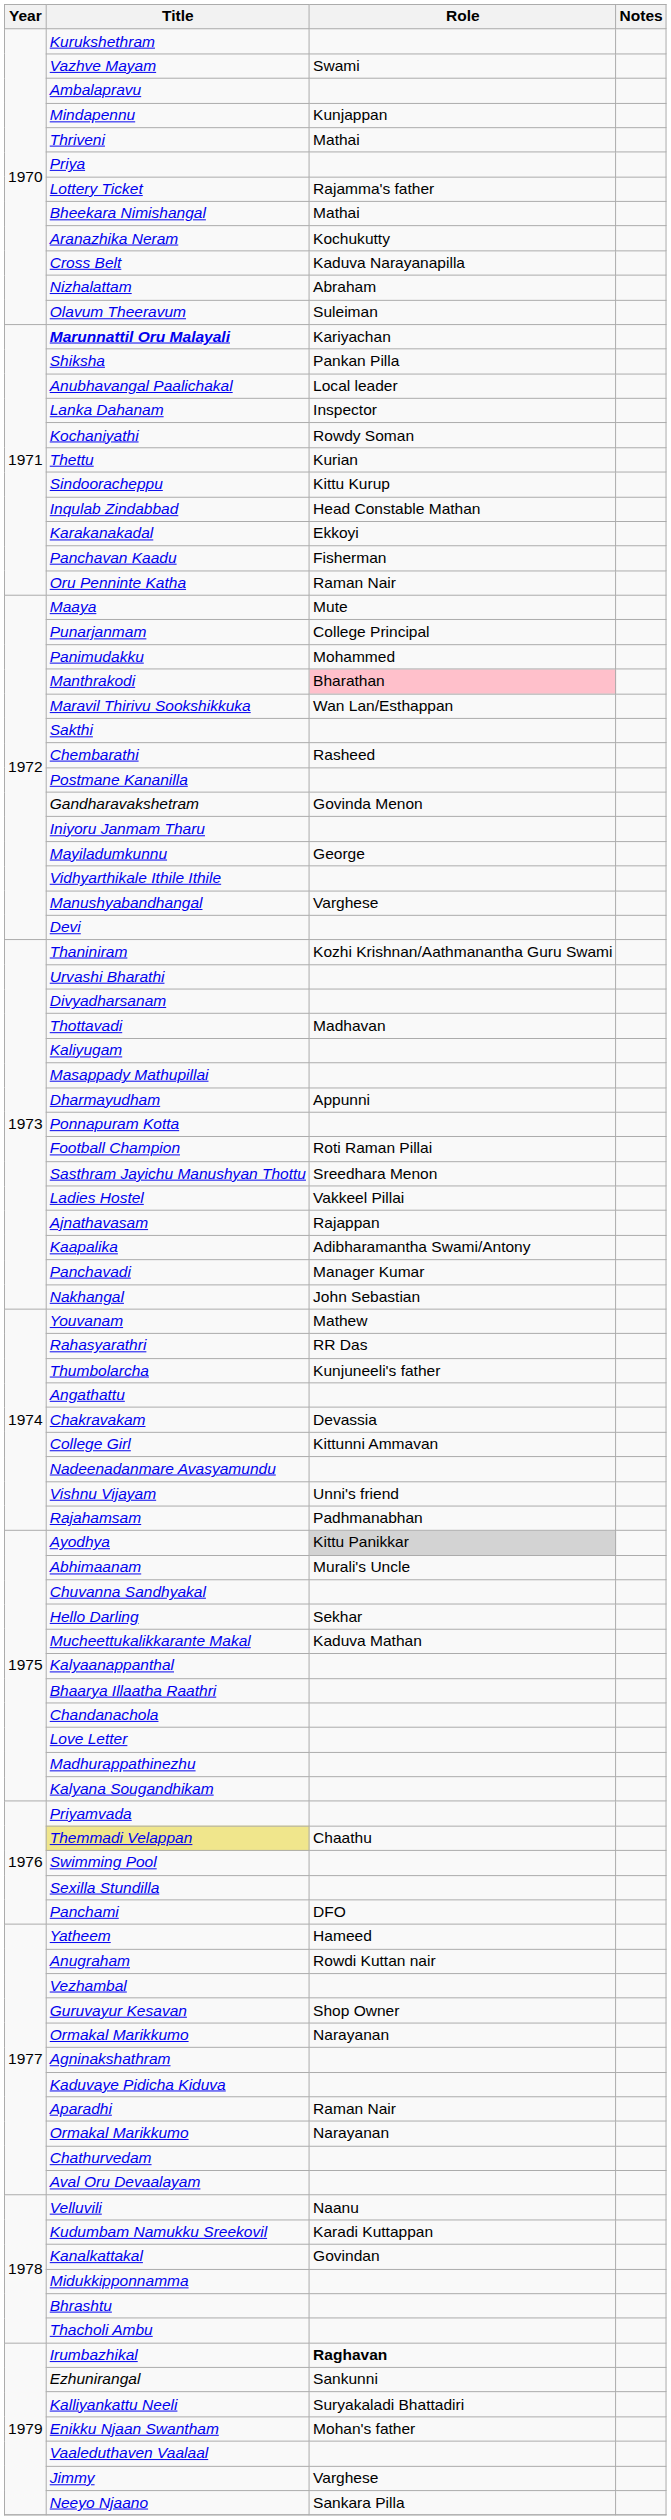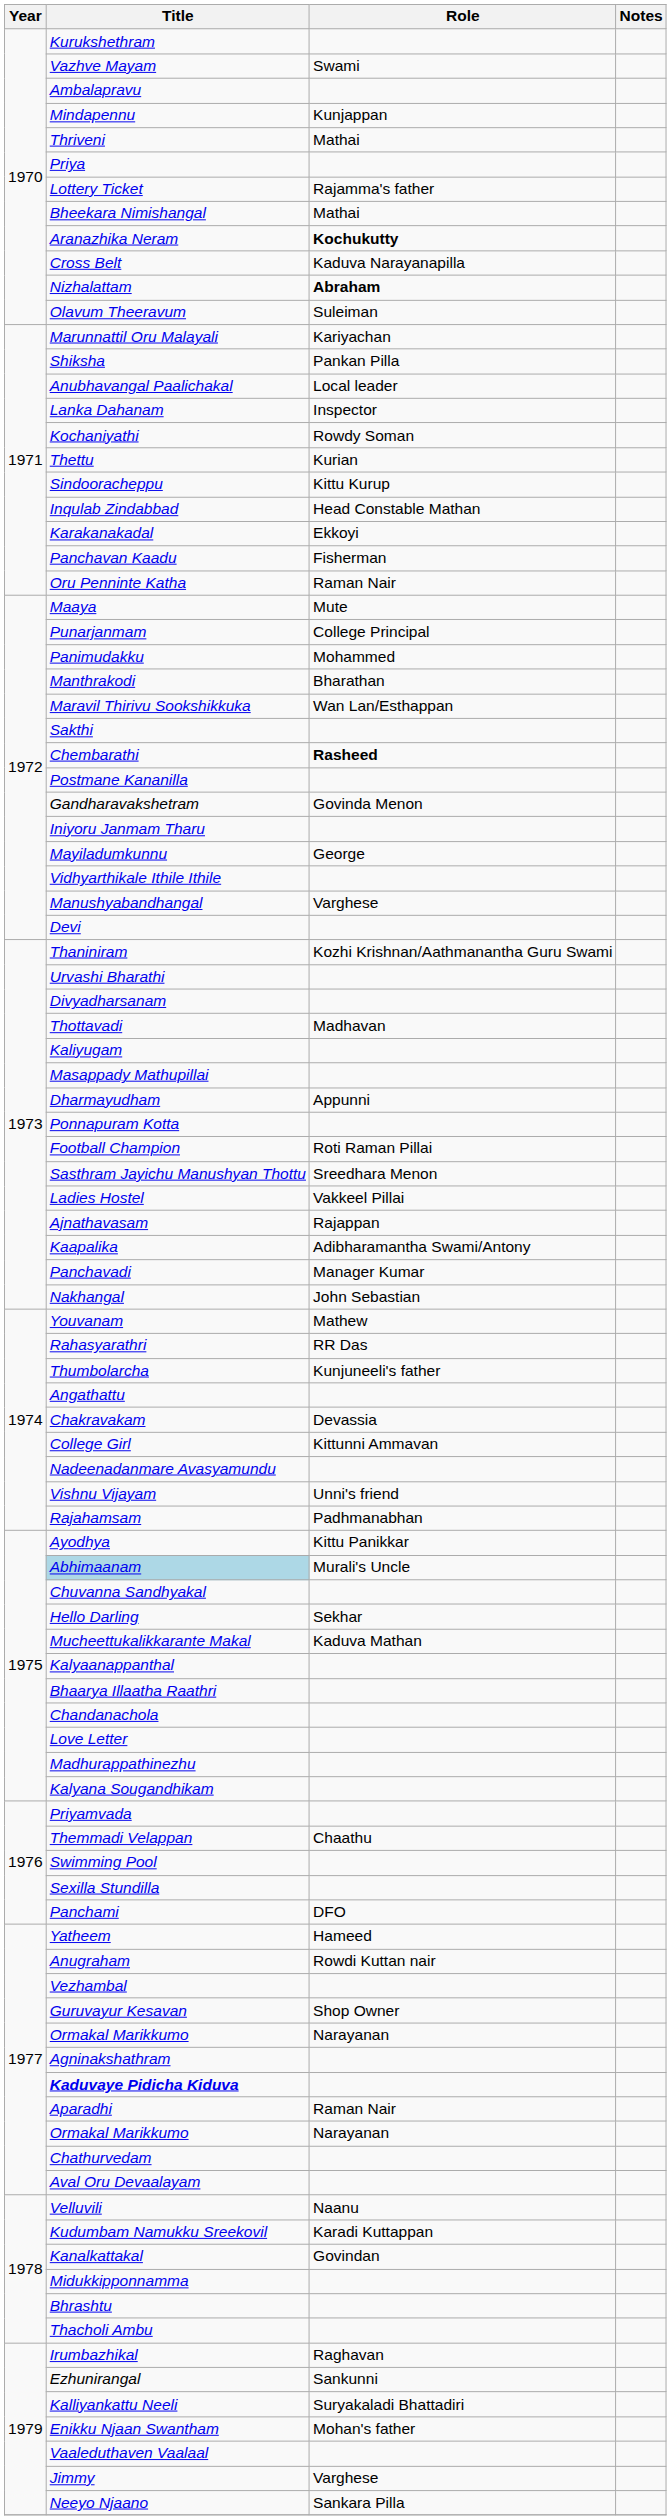Aranazhika Neram | Role: normal -> bold
Nizhalattam | Role: normal -> bold
Marunnattil Oru Malayali | Title: bold -> normal
Manthrakodi | Role: pink background -> no background
Chembarathi | Role: normal -> bold
Ayodhya | Role: lightgrey background -> no background
Abhimaanam | Title: no background -> lightblue background
Themmadi Velappan | Title: khaki background -> no background
Kaduvaye Pidicha Kiduva | Title: normal -> bold
Irumbazhikal | Role: bold -> normal
